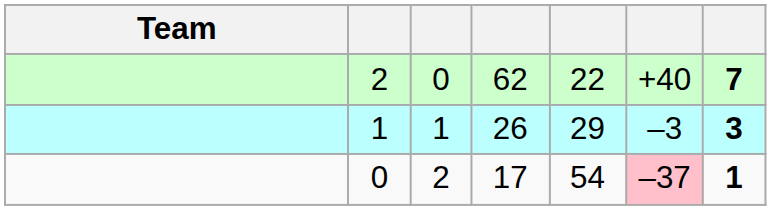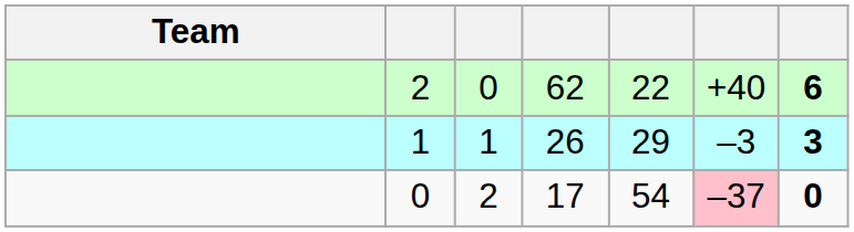row 2 | column 7: 7 -> 6
row 4 | column 7: 1 -> 0
